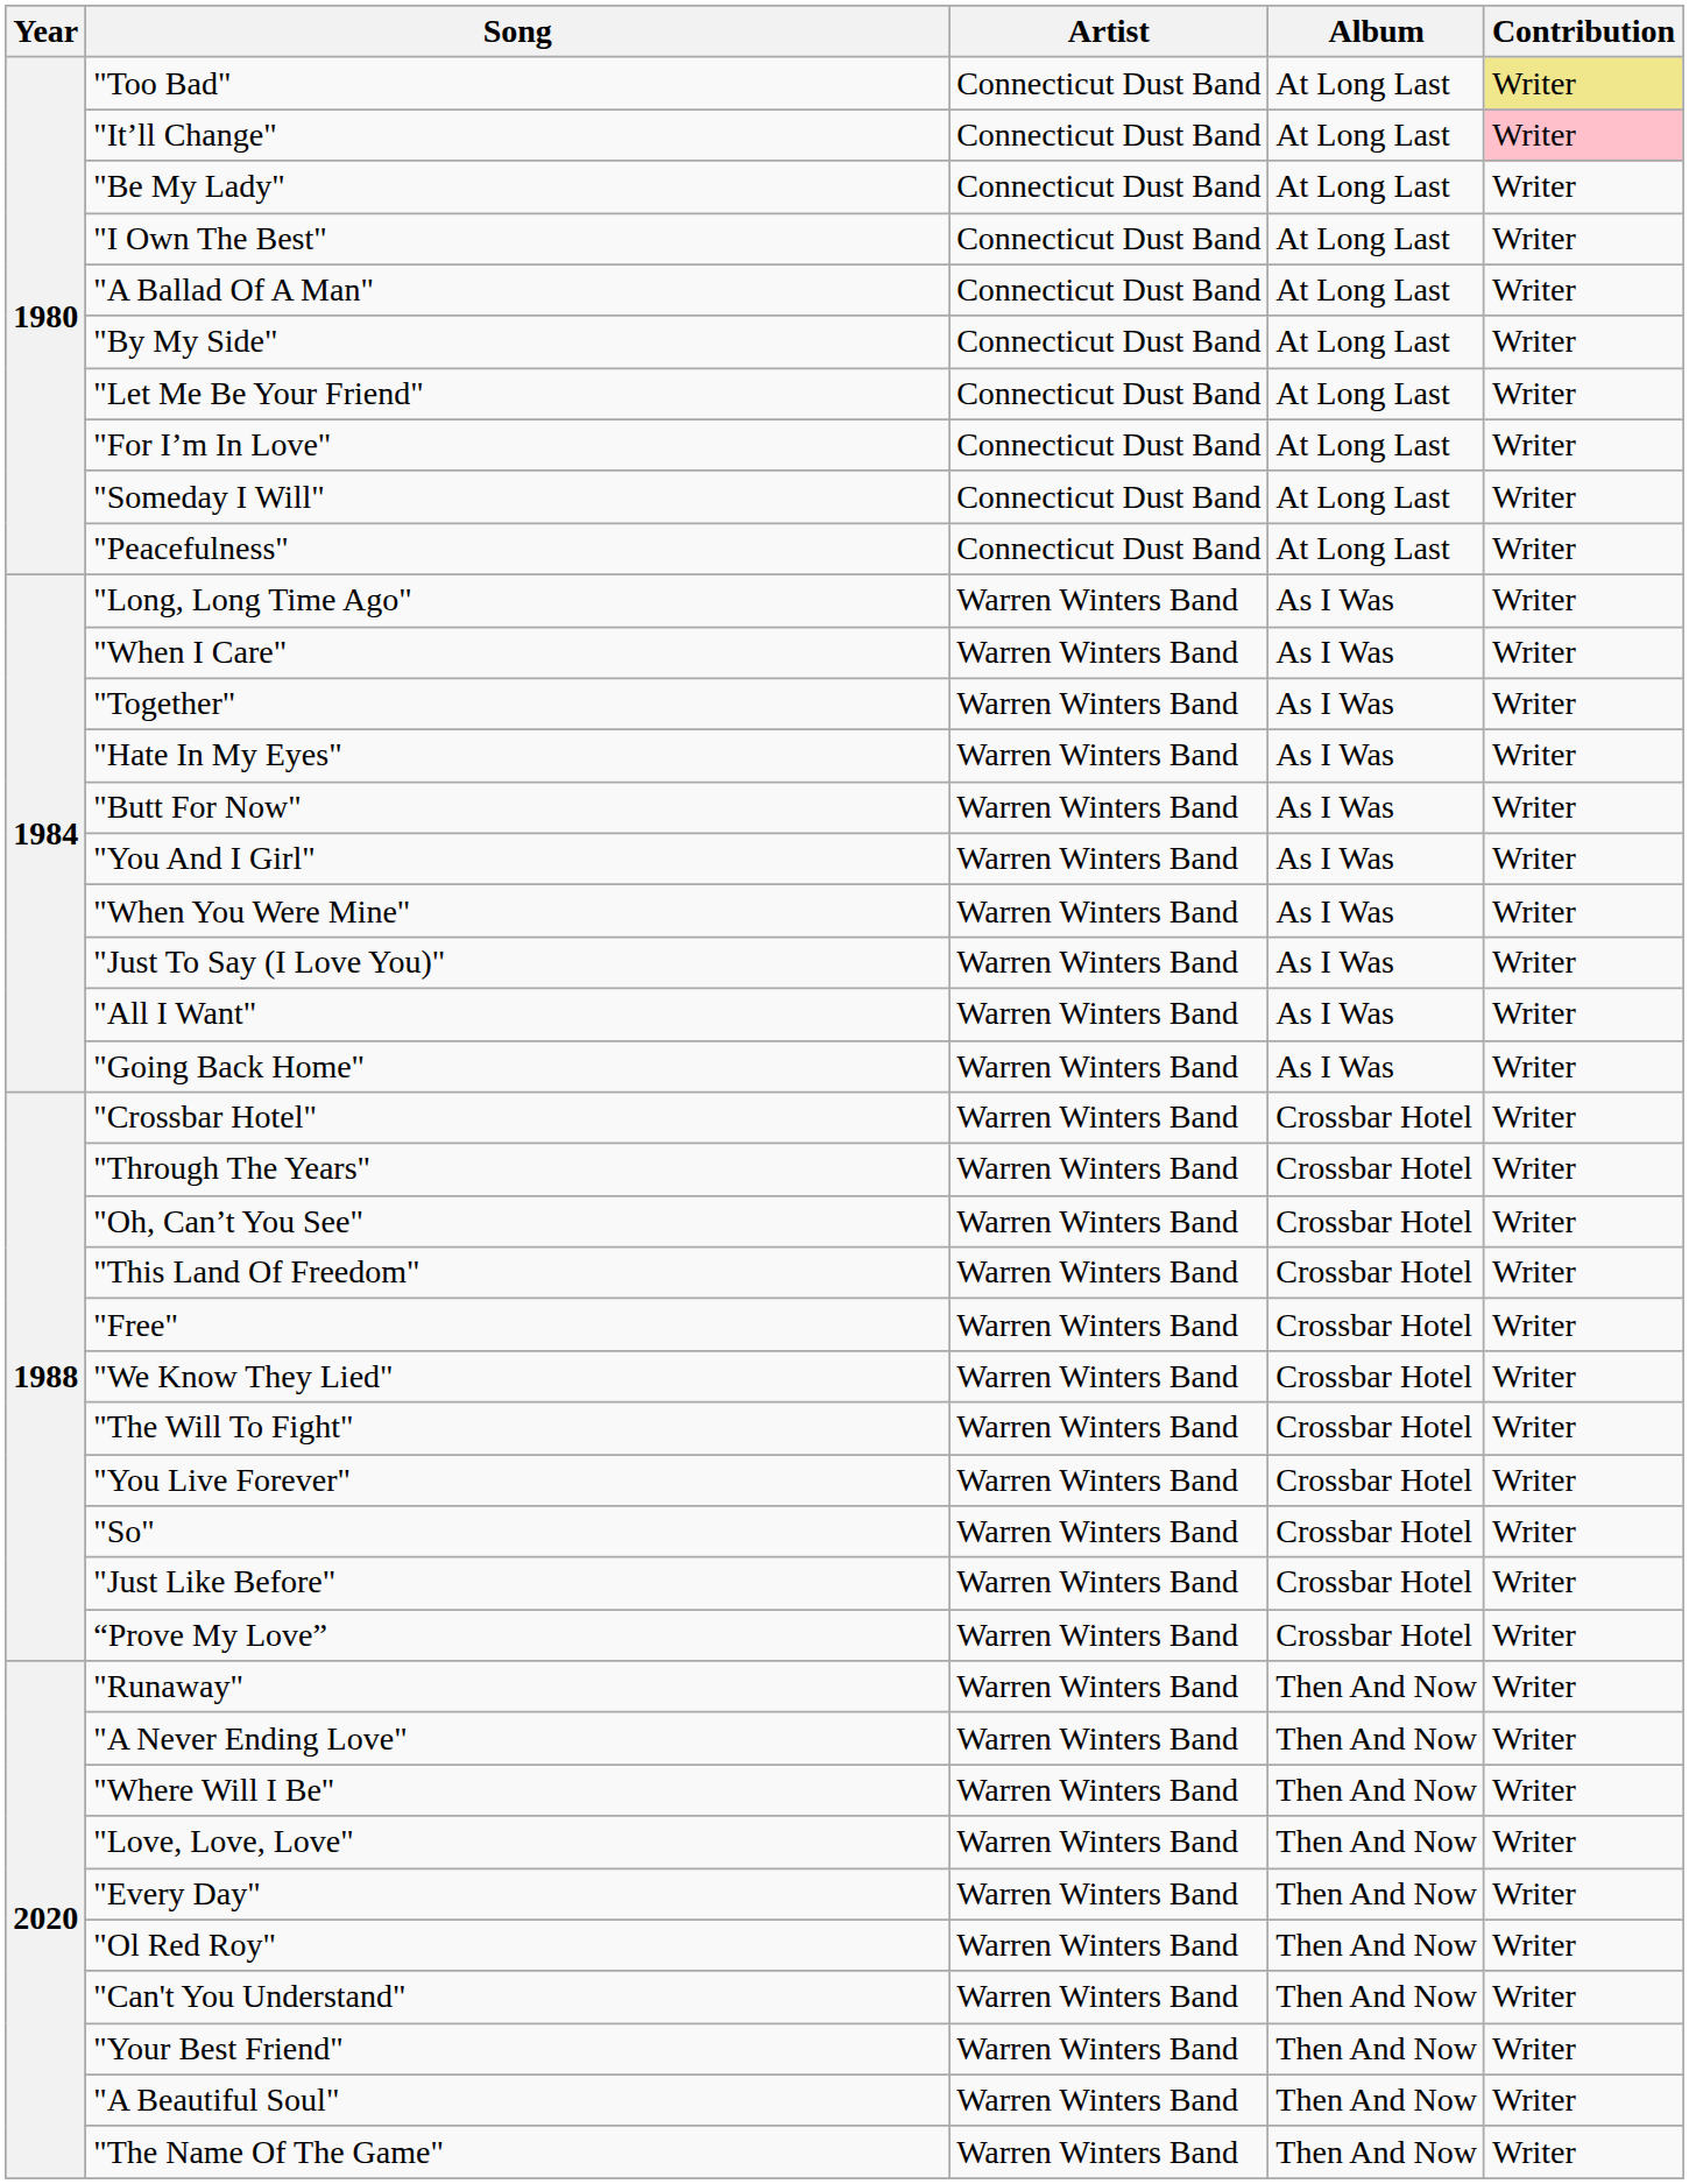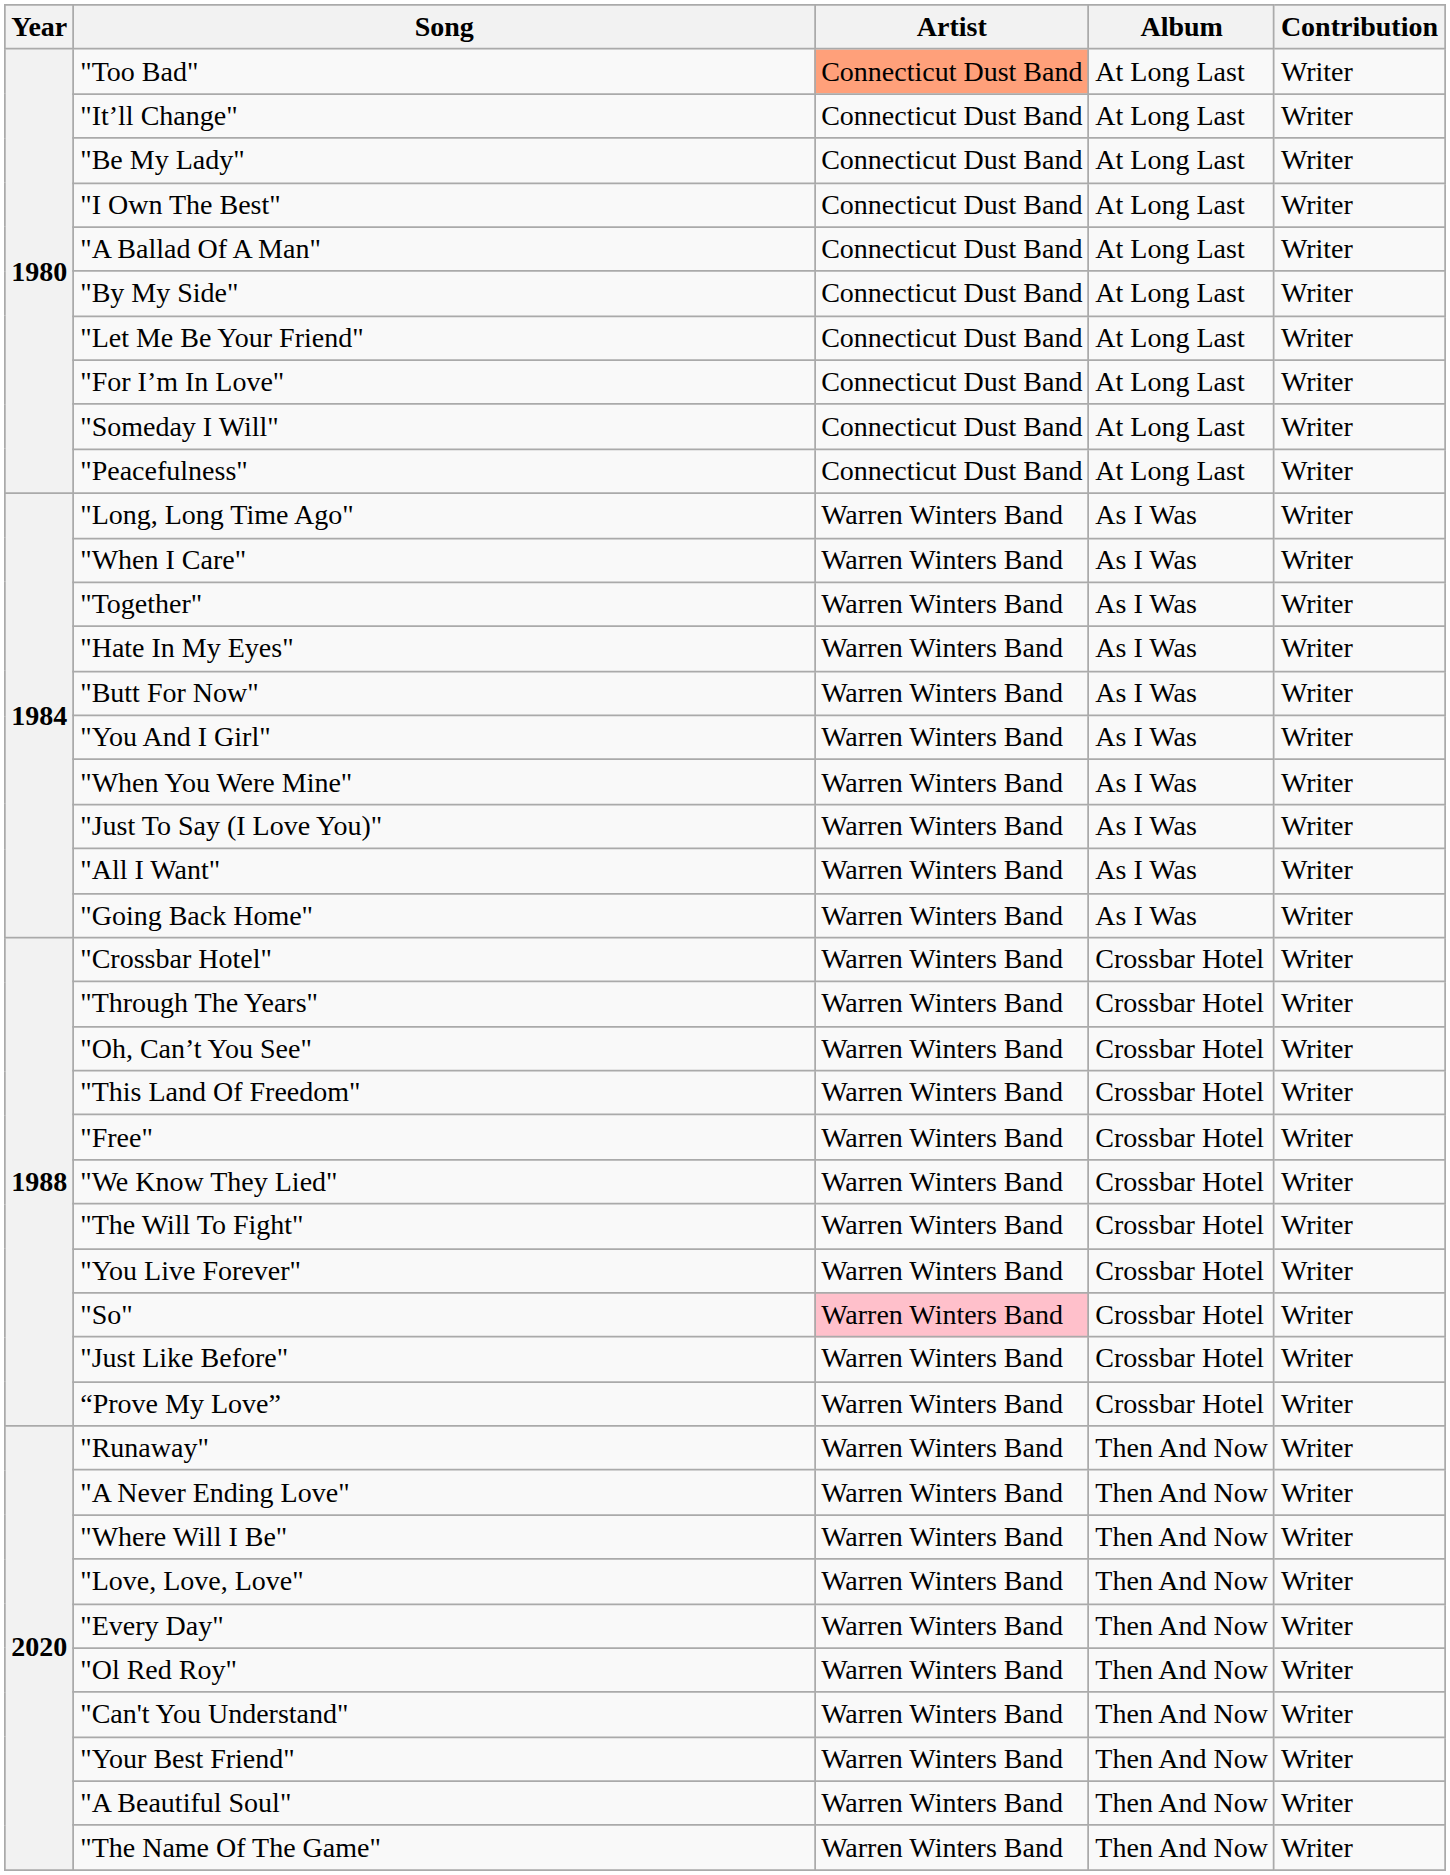"Too Bad" | Artist: no background -> lightsalmon background
"Too Bad" | Contribution: khaki background -> no background
"It’ll Change" | Contribution: pink background -> no background
"So" | Artist: no background -> pink background
